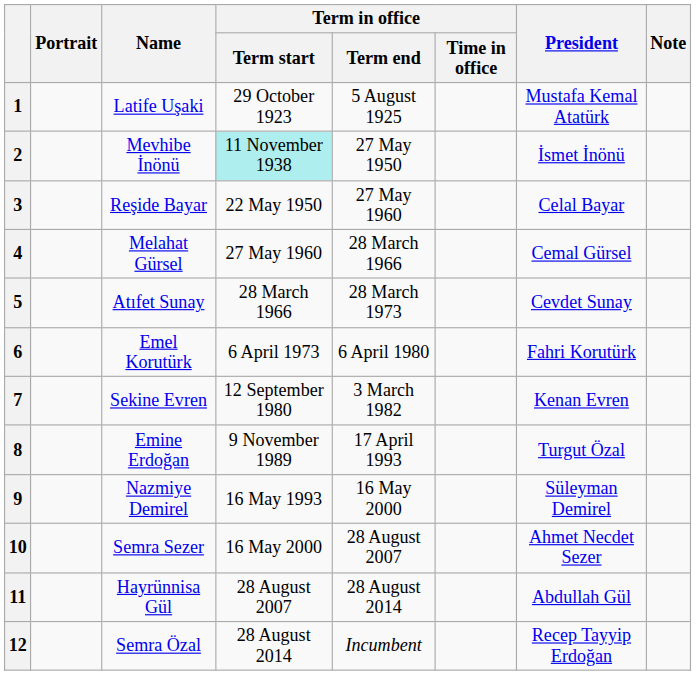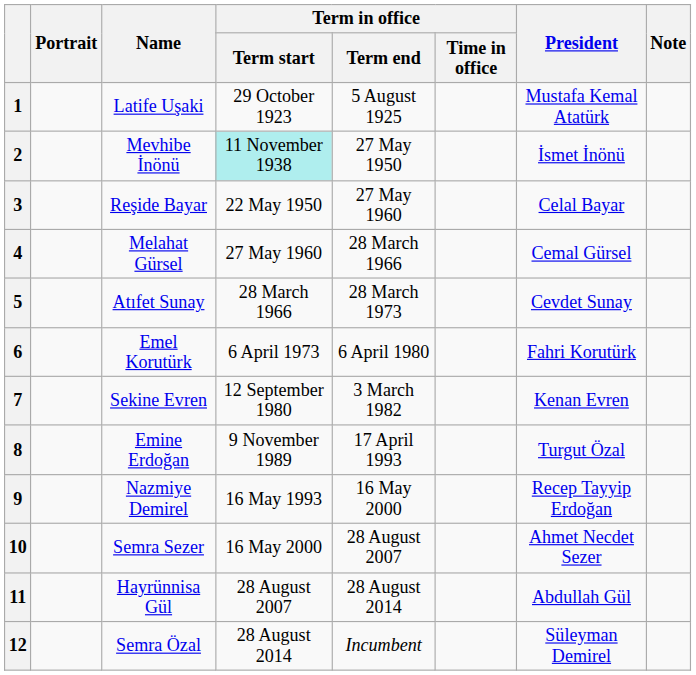9 | President: Süleyman Demirel -> Recep Tayyip Erdoğan
12 | President: Recep Tayyip Erdoğan -> Süleyman Demirel
